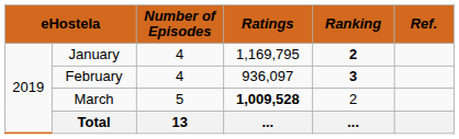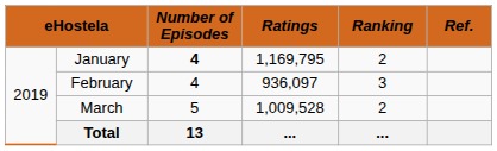January | Number of Episodes: normal -> bold
January | Ranking: bold -> normal
February | Ranking: bold -> normal
March | Ratings: bold -> normal
